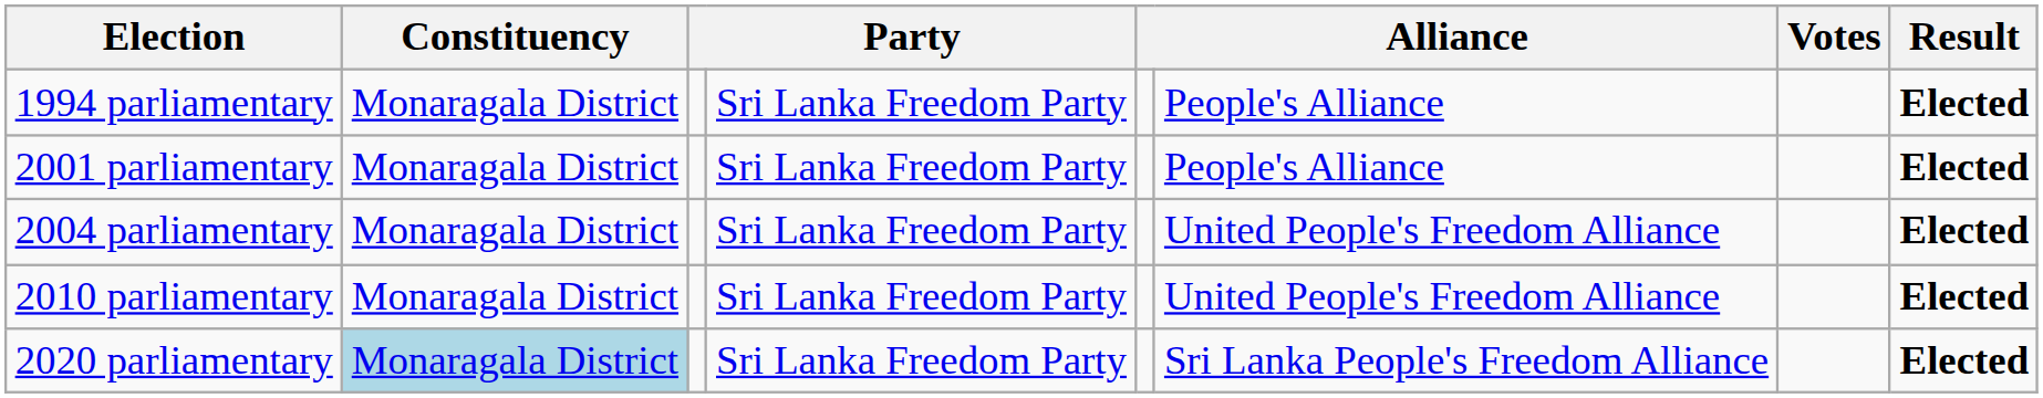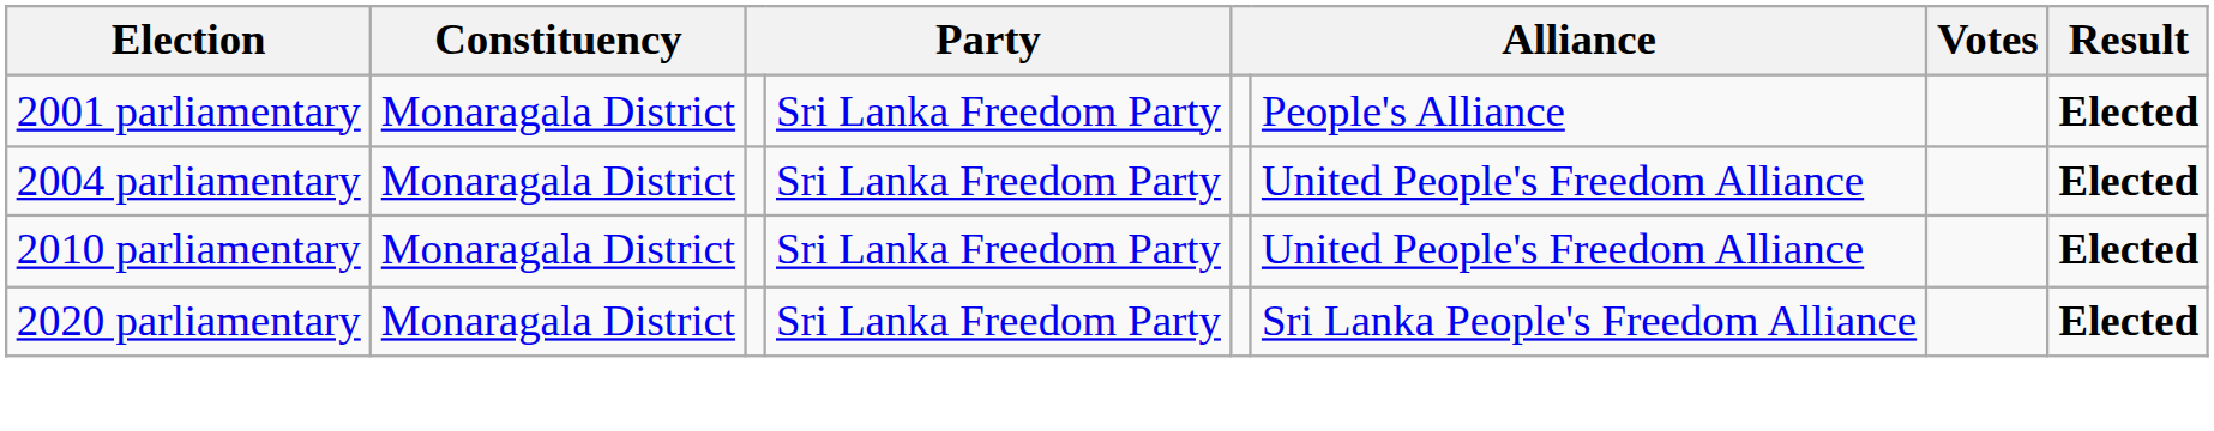- row: 1994 parliamentary | Monaragala District | Sri Lanka Freedom Party | People's Alliance | Elected
2020 parliamentary | Constituency: lightblue background -> no background
